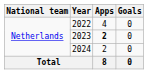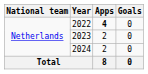2022 | Apps: normal -> bold
2023 | Apps: bold -> normal
